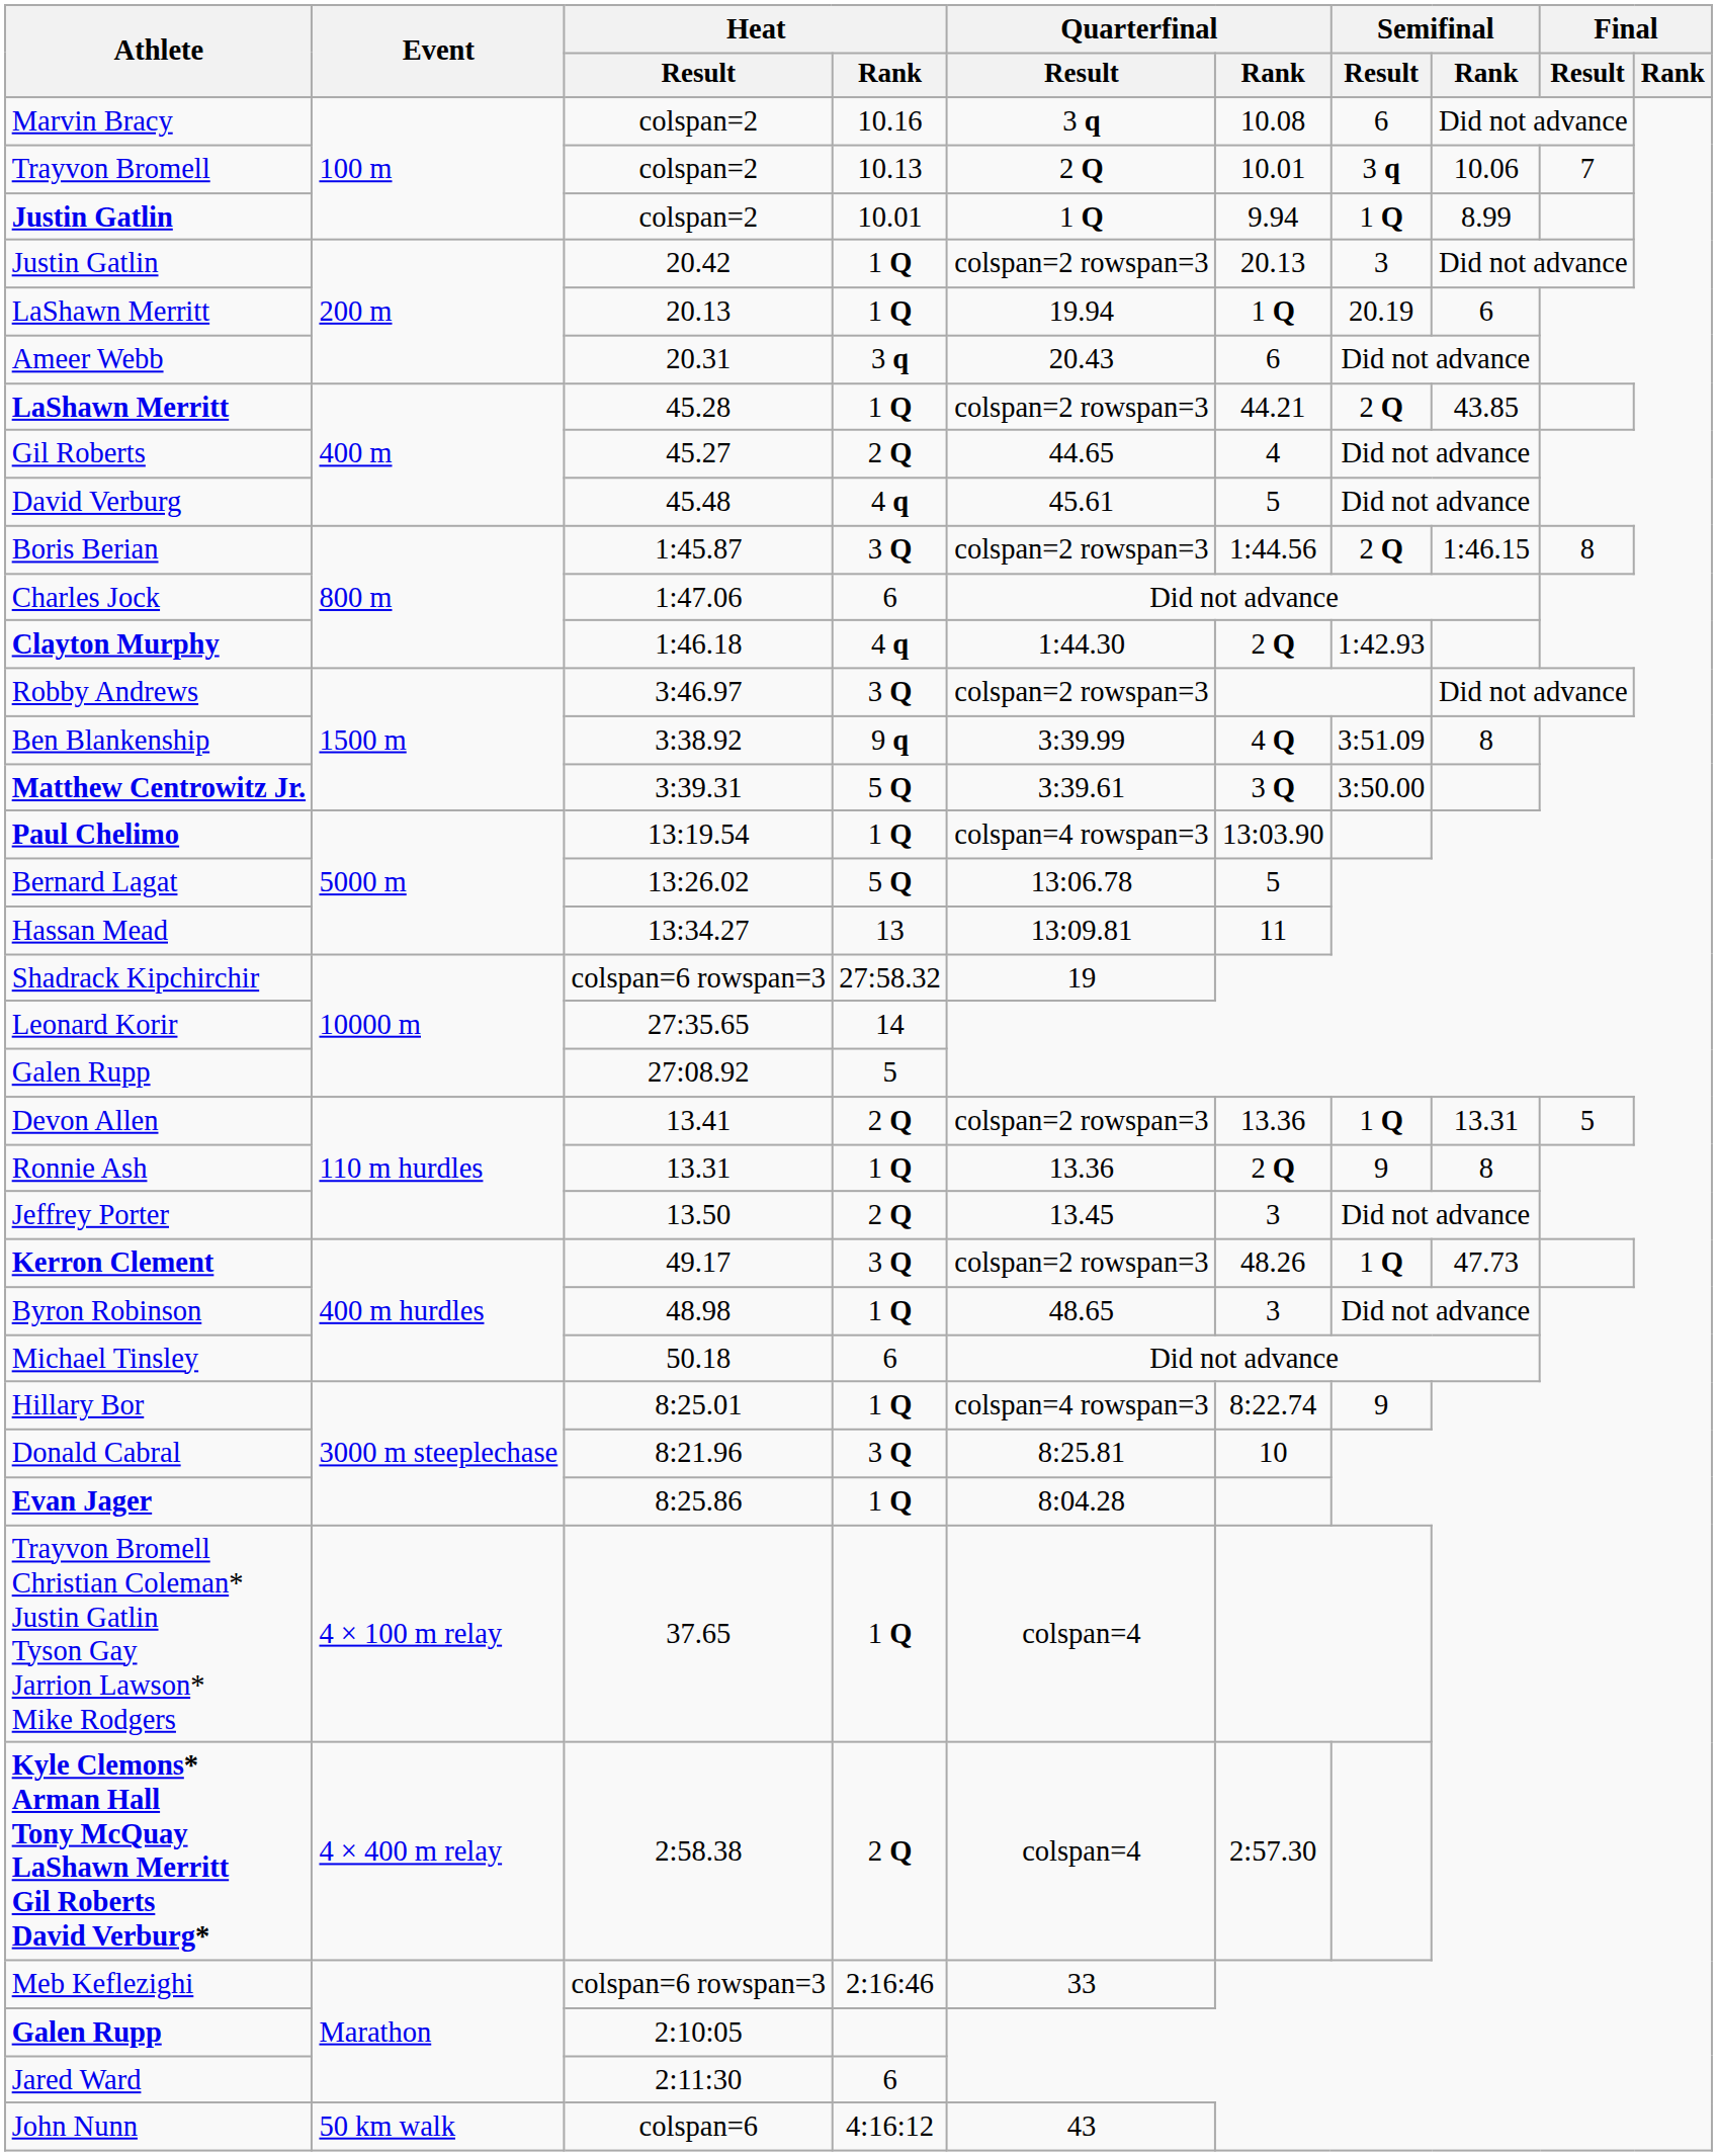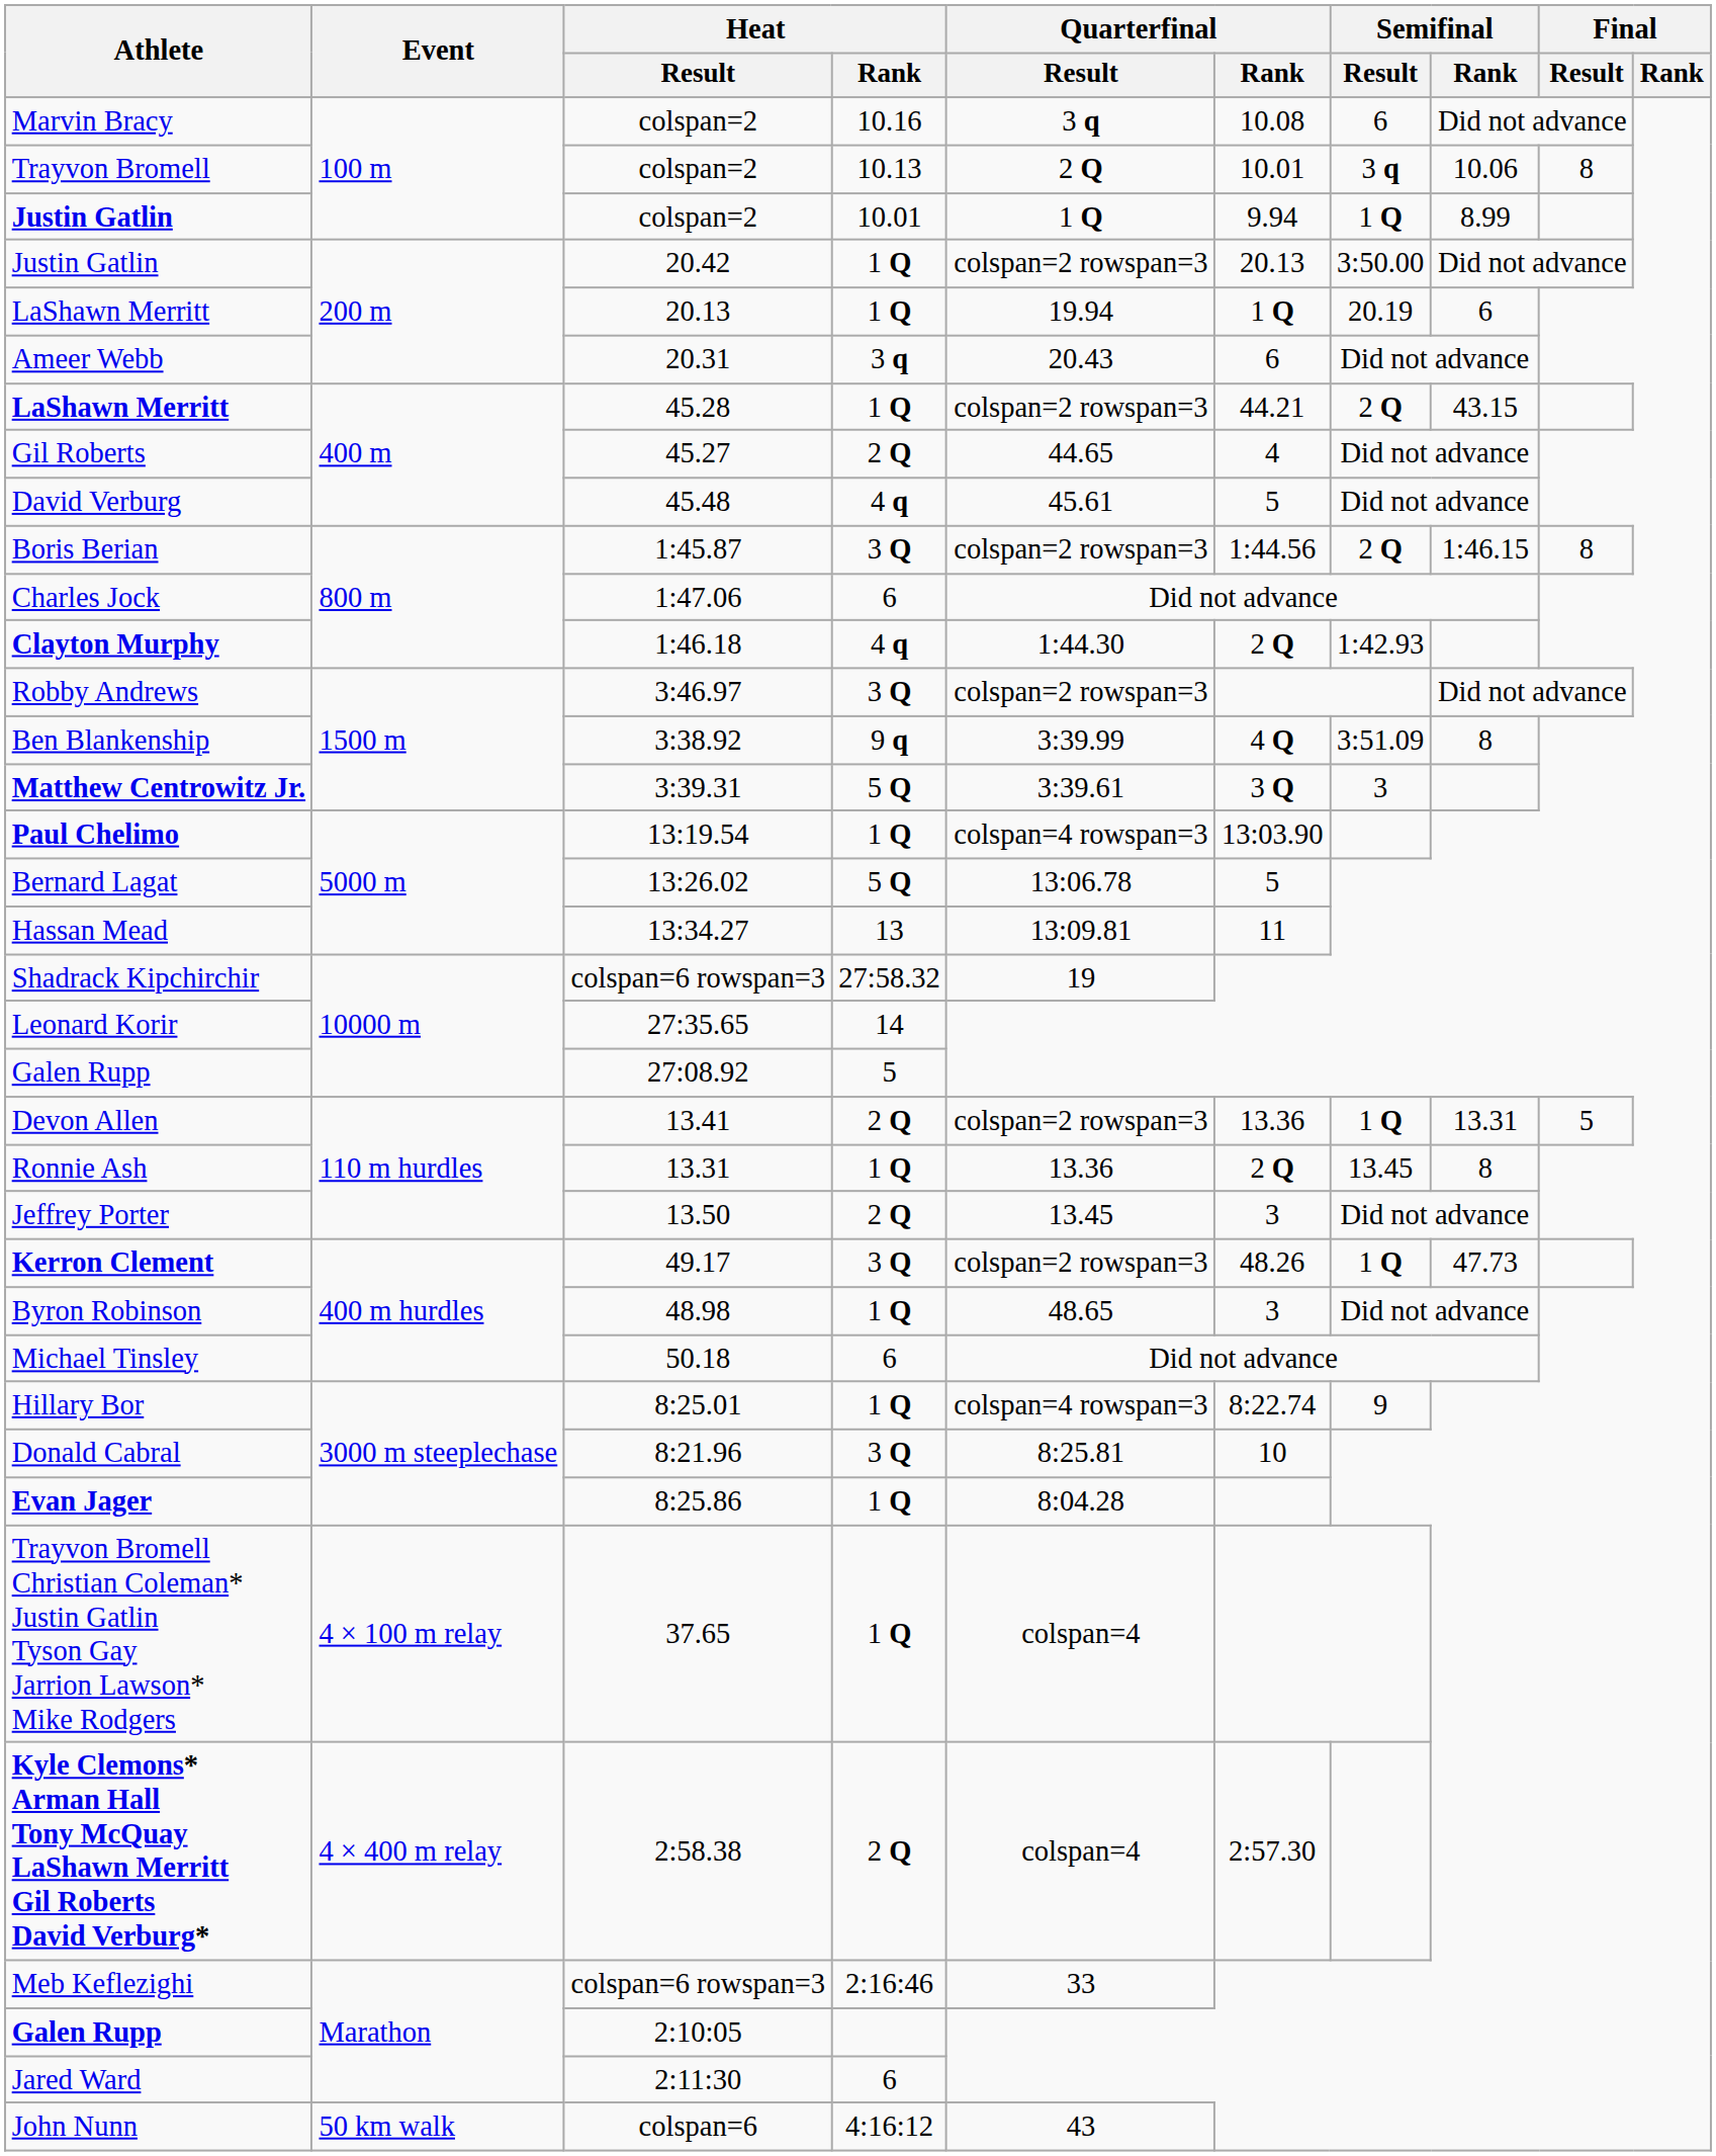Trayvon Bromell | Final / Result: 7 -> 8
Justin Gatlin / 20.42 | Semifinal / Result: 3 -> 3:50.00
LaShawn Merritt / 45.28 | Semifinal / Rank: 43.85 -> 43.15
Matthew Centrowitz Jr. | Semifinal / Result: 3:50.00 -> 3
Ronnie Ash | Semifinal / Result: 9 -> 13.45
